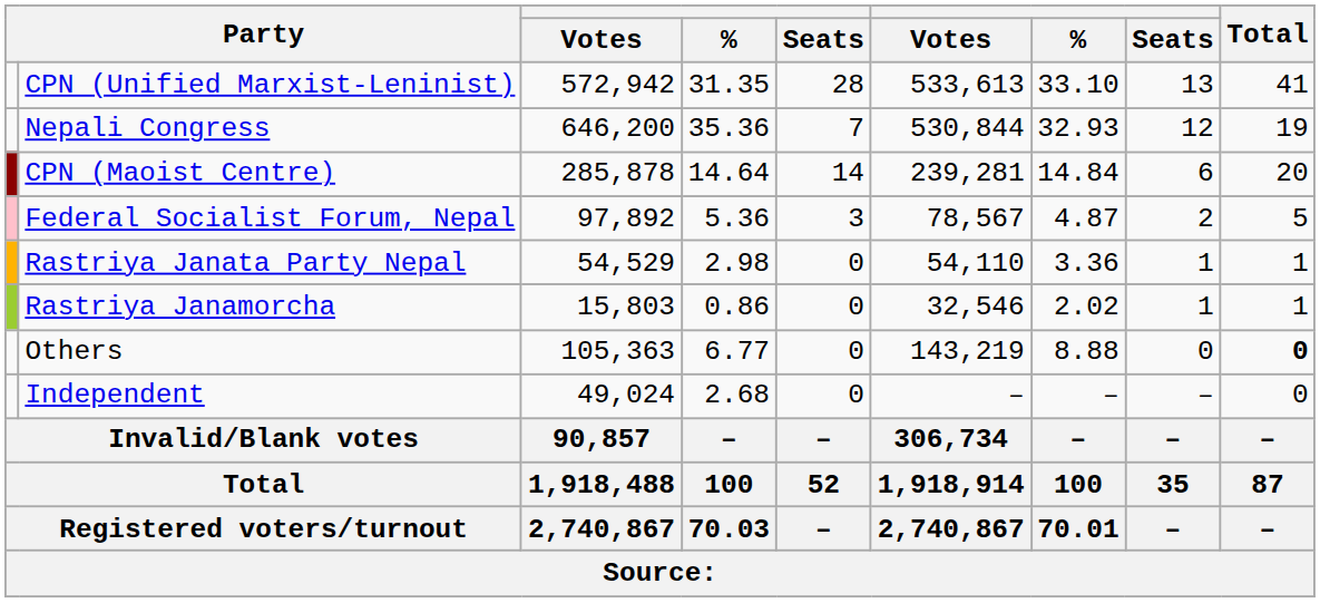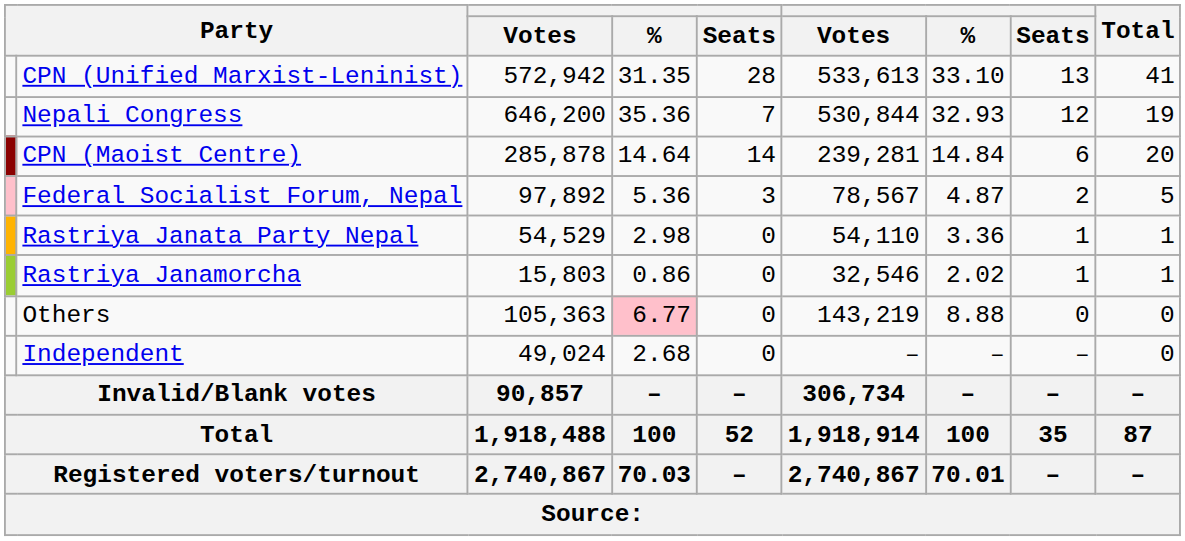Others | column 4: no background -> pink background
Others | Total: bold -> normal
